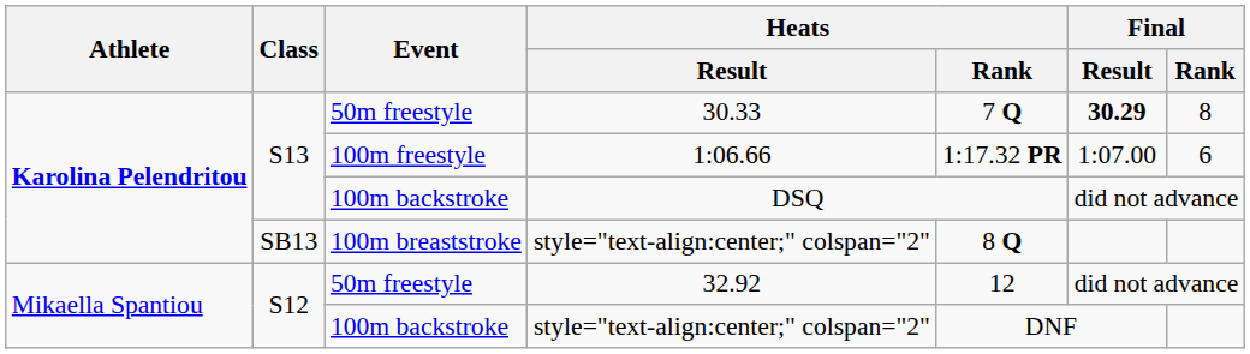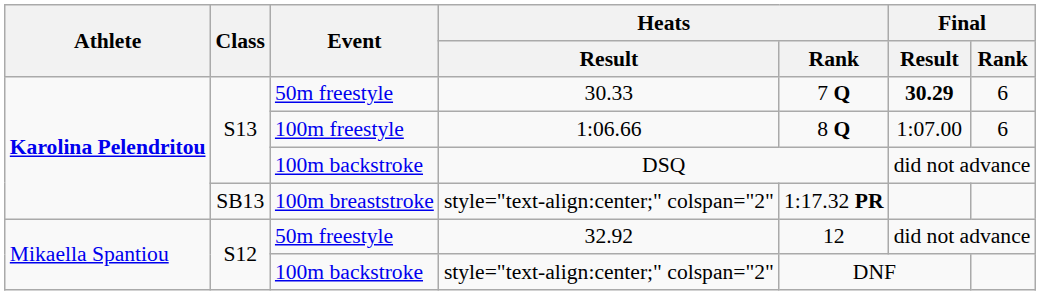30.33 | Final / Rank: 8 -> 6
1:06.66 | Heats / Rank: 1:17.32 PR -> 8 Q
100m breaststroke / style="text-align:center;" colspan="2" | Heats / Rank: 8 Q -> 1:17.32 PR
